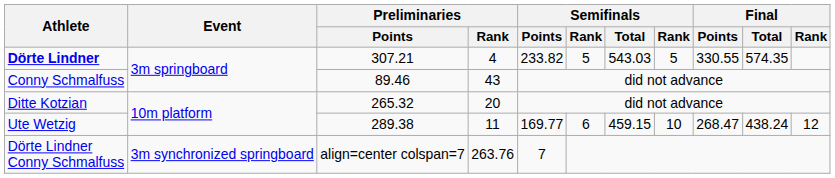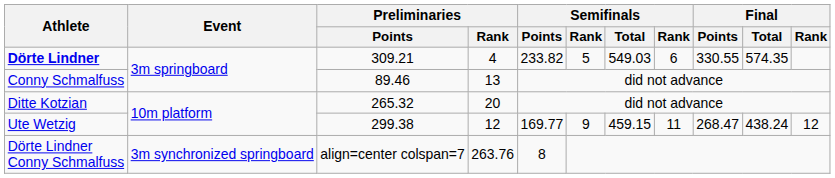Dörte Lindner | Preliminaries / Points: 307.21 -> 309.21
Dörte Lindner | Semifinals / Total: 543.03 -> 549.03
Dörte Lindner | column 8: 5 -> 6
Conny Schmalfuss | Preliminaries / Rank: 43 -> 13
Ute Wetzig | Preliminaries / Points: 289.38 -> 299.38
Ute Wetzig | Preliminaries / Rank: 11 -> 12
Ute Wetzig | column 6: 6 -> 9
Ute Wetzig | column 8: 10 -> 11
Dörte Lindner Conny Schmalfuss | Semifinals / Points: 7 -> 8
